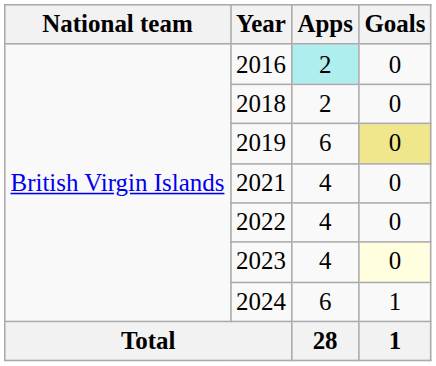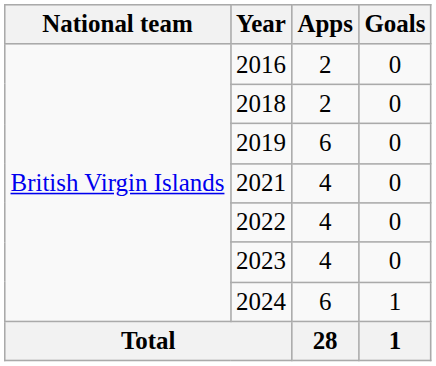2016 | Apps: paleturquoise background -> no background
2019 | Goals: khaki background -> no background
2023 | Goals: lightyellow background -> no background
